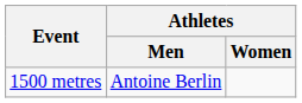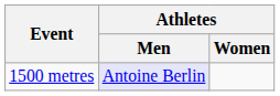1500 metres | Athletes / Men: no background -> lavender background
